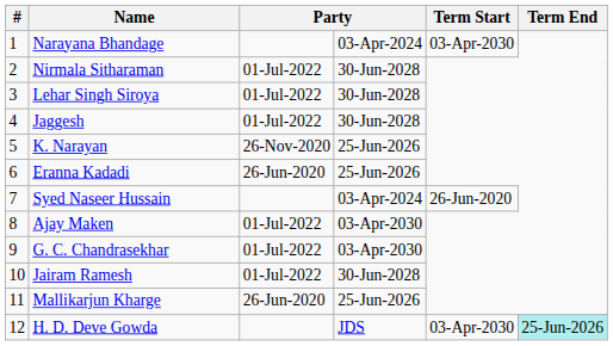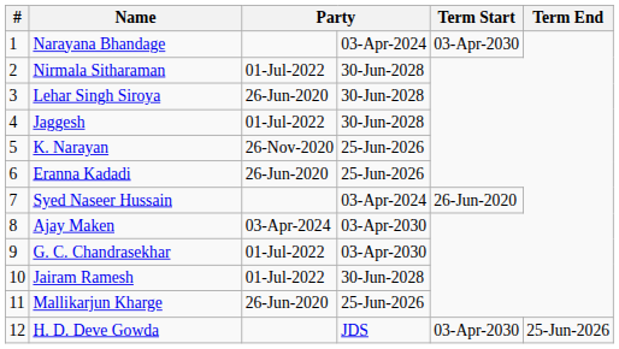Lehar Singh Siroya | column 3: 01-Jul-2022 -> 26-Jun-2020
Ajay Maken | column 3: 01-Jul-2022 -> 03-Apr-2024
H. D. Deve Gowda | Term End: paleturquoise background -> no background
